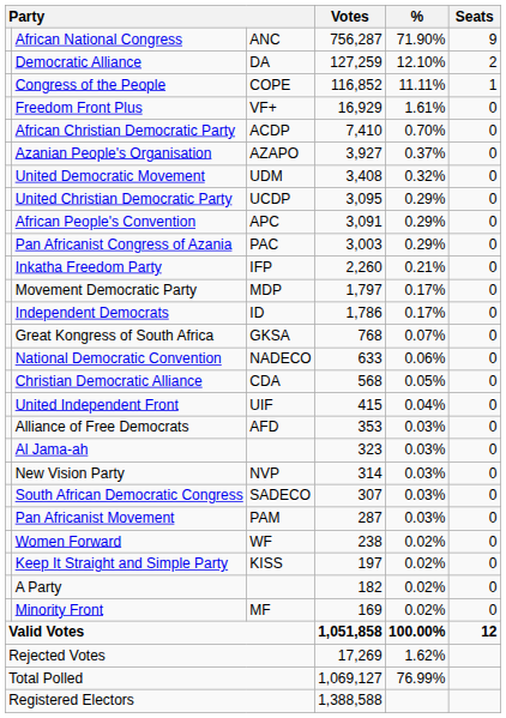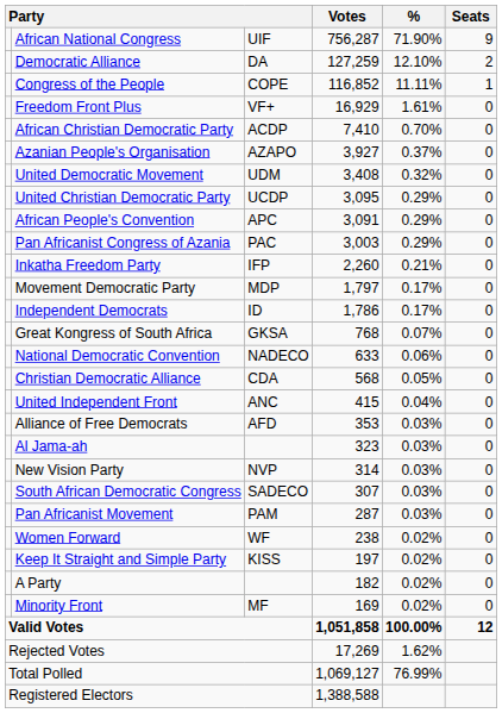African National Congress | column 3: ANC -> UIF
United Independent Front | column 3: UIF -> ANC
